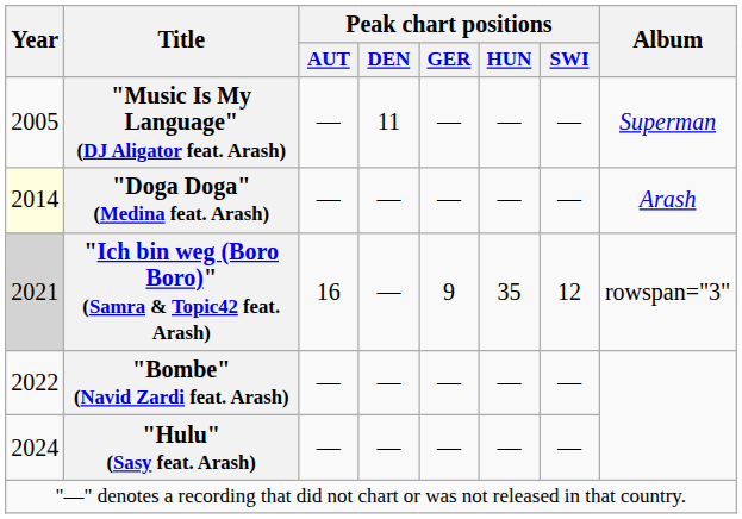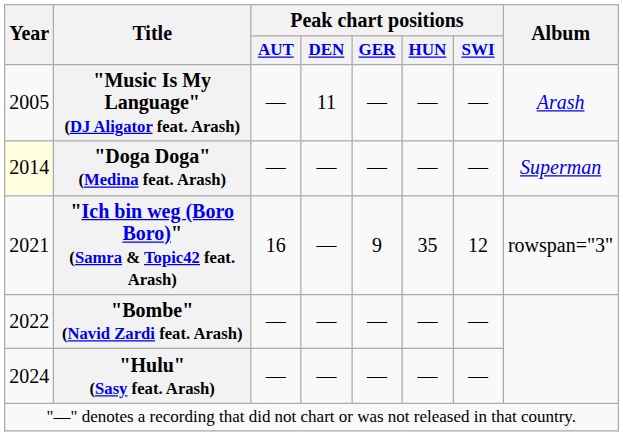"Music Is My Language" (DJ Aligator feat. Arash) | Album: Superman -> Arash
"Doga Doga" (Medina feat. Arash) | Album: Arash -> Superman
"Ich bin weg (Boro Boro)" (Samra & Topic42 feat. Arash) | Year: lightgrey background -> no background
